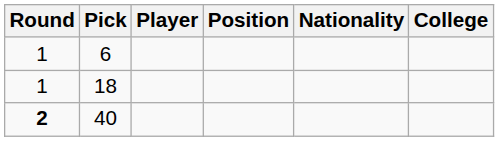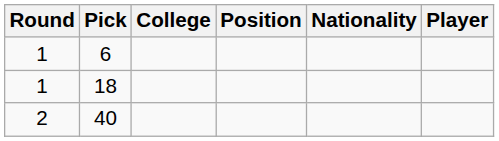columns swapped: Player <-> College
40 | Round: bold -> normal
